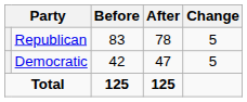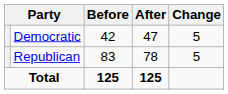rows swapped: Republican <-> Democratic
